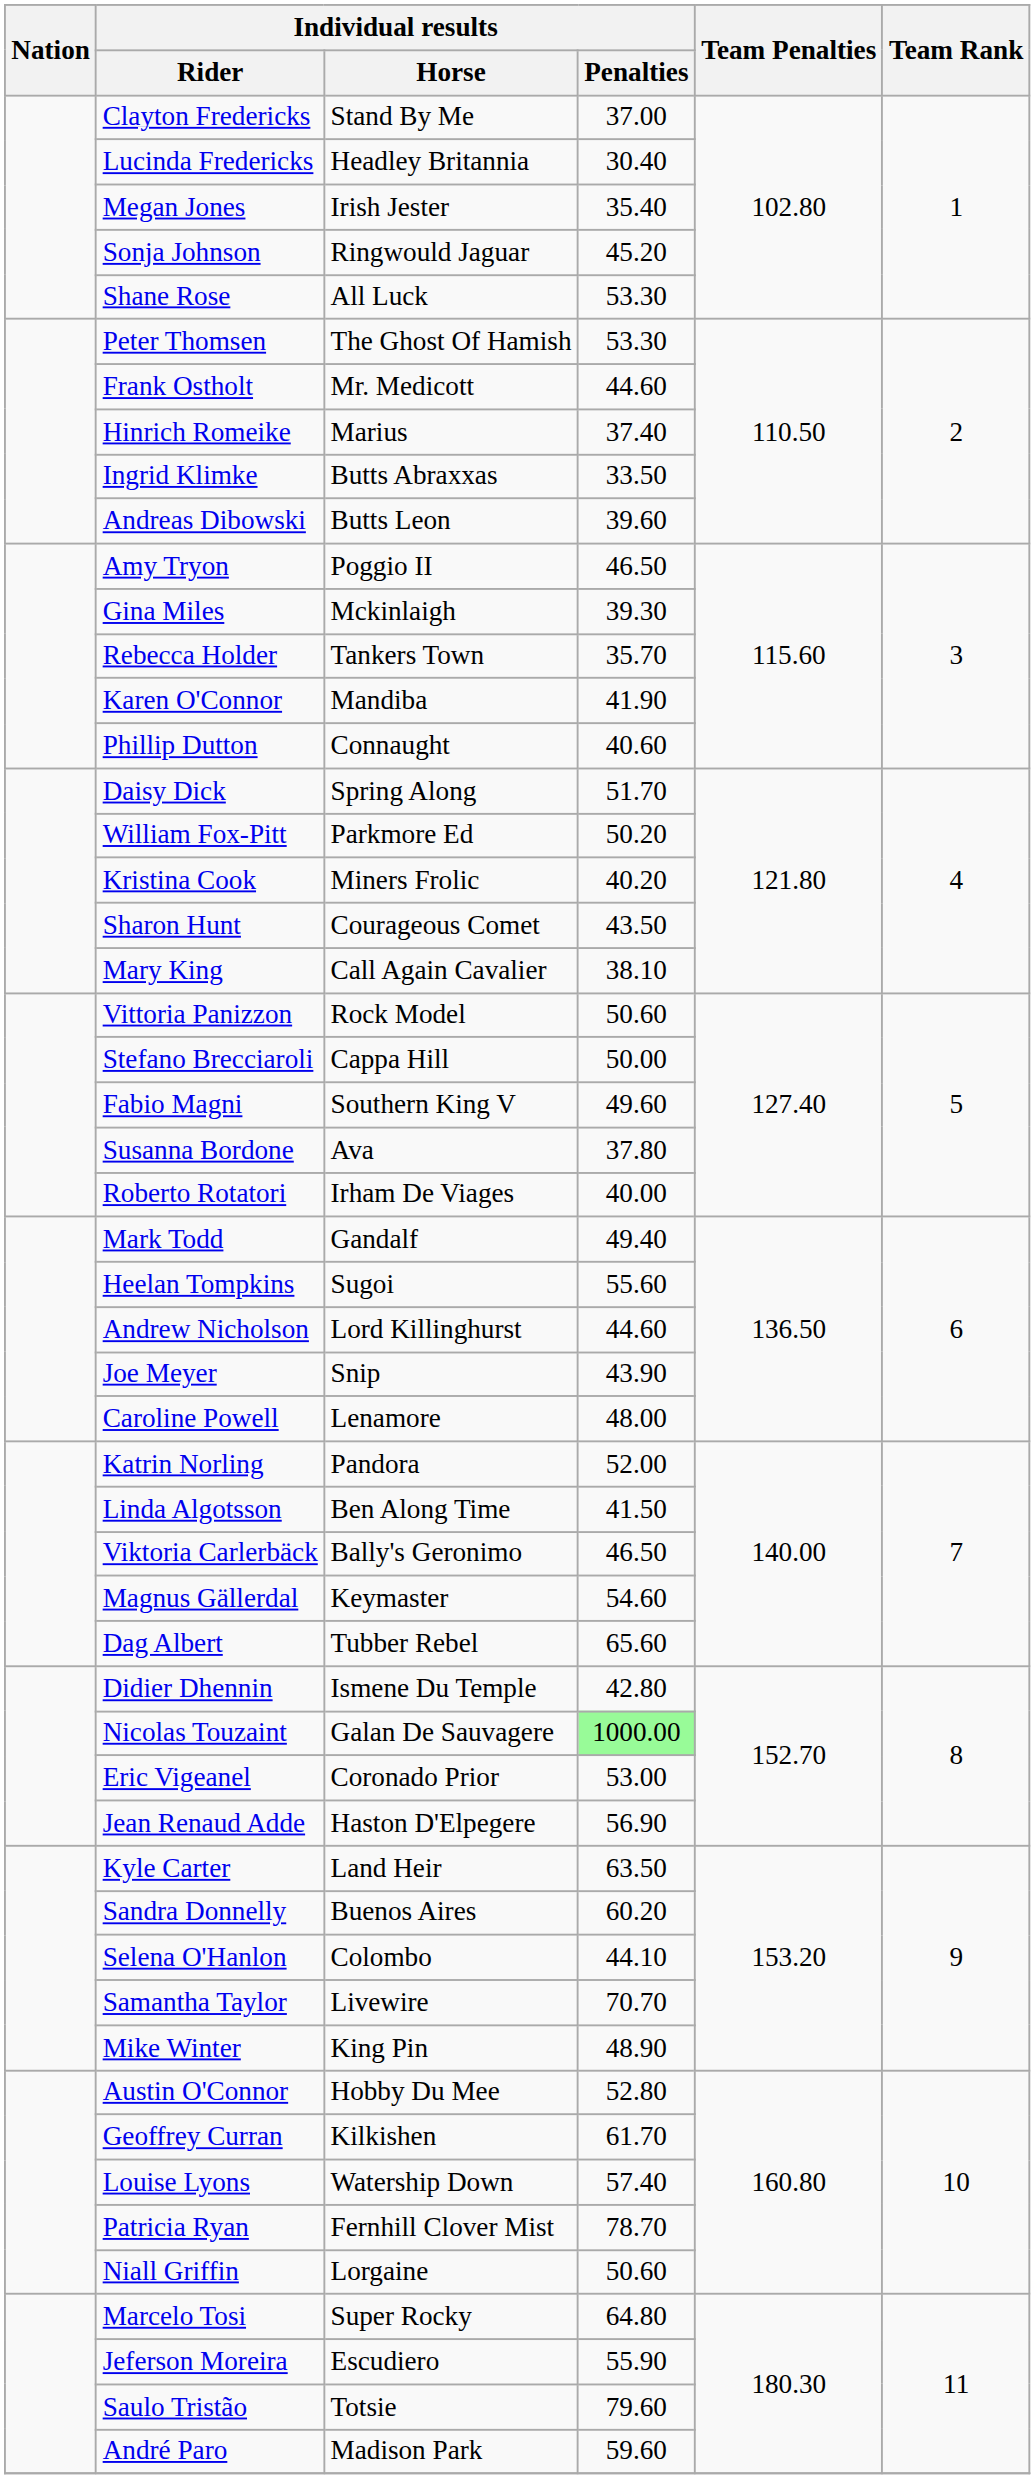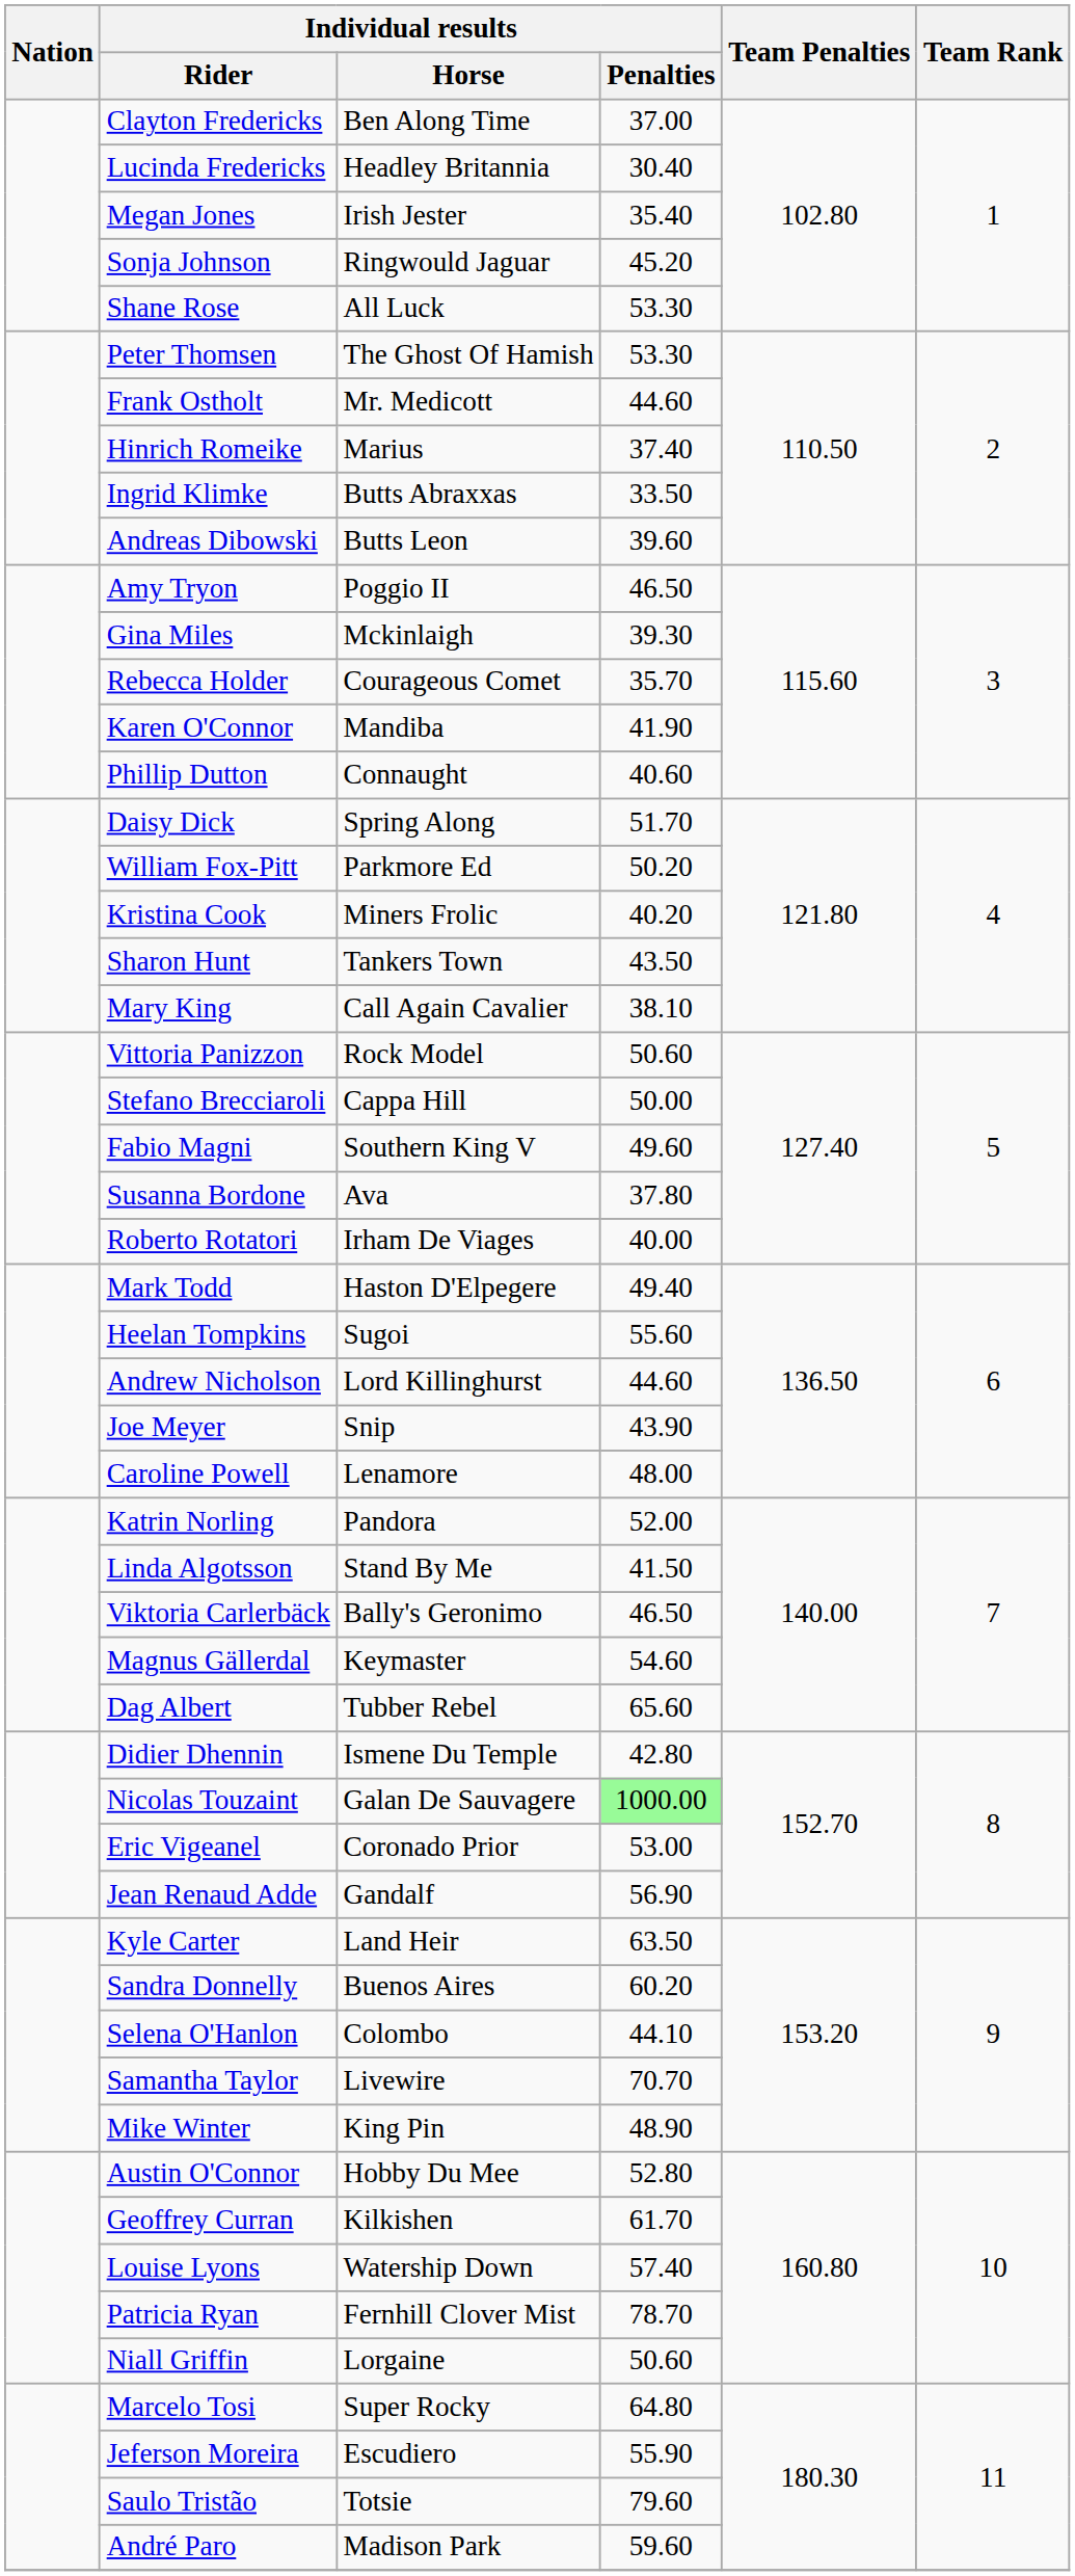Clayton Fredericks | Individual results / Horse: Stand By Me -> Ben Along Time
Rebecca Holder | Individual results / Horse: Tankers Town -> Courageous Comet
Sharon Hunt | Individual results / Horse: Courageous Comet -> Tankers Town
Mark Todd | Individual results / Horse: Gandalf -> Haston D'Elpegere
Linda Algotsson | Individual results / Horse: Ben Along Time -> Stand By Me
Jean Renaud Adde | Individual results / Horse: Haston D'Elpegere -> Gandalf
